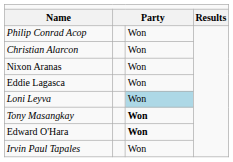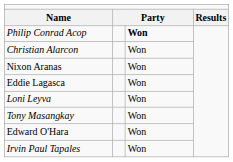Philip Conrad Acop | column 3: normal -> bold
Loni Leyva | column 3: lightblue background -> no background
Tony Masangkay | column 3: bold -> normal
Edward O'Hara | column 3: bold -> normal
